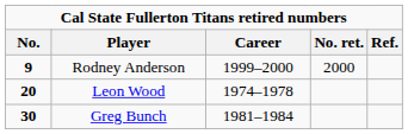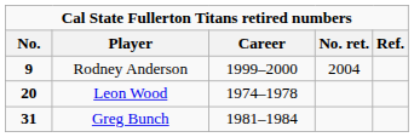Rodney Anderson | No. ret.: 2000 -> 2004
Greg Bunch | No.: 30 -> 31
